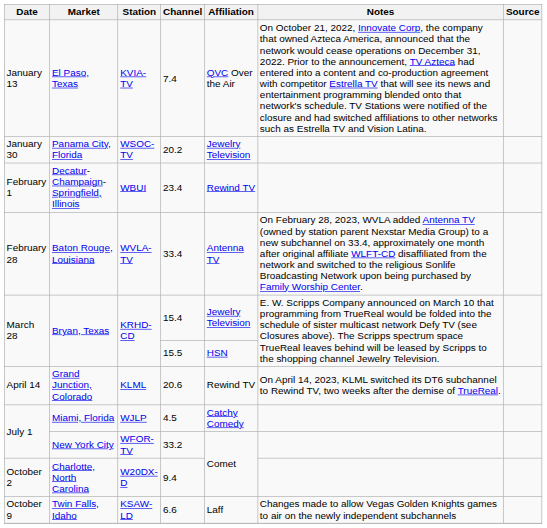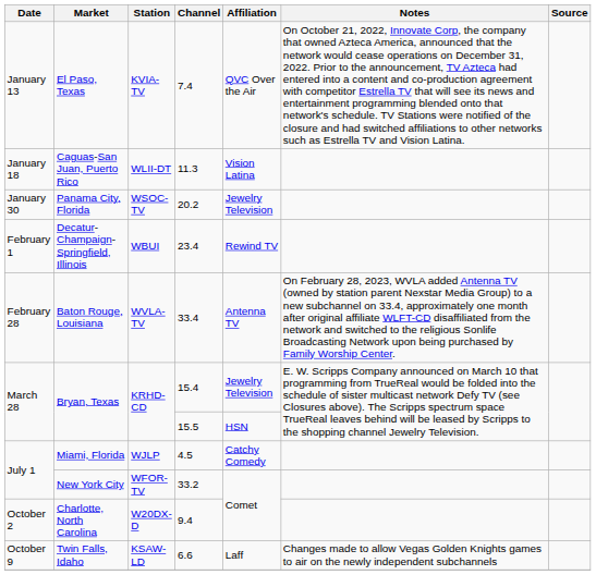+ row: January 18 | Caguas-San Juan, Puerto Rico | WLII-DT | 11.3 | Vision Latina
- row: April 14 | Grand Junction, Colorado | KLML | 20.6 | Rewind TV | On April 14, 2023, KLML switched its DT6 subchannel to Rewind TV, two weeks after the demise of TrueReal.
